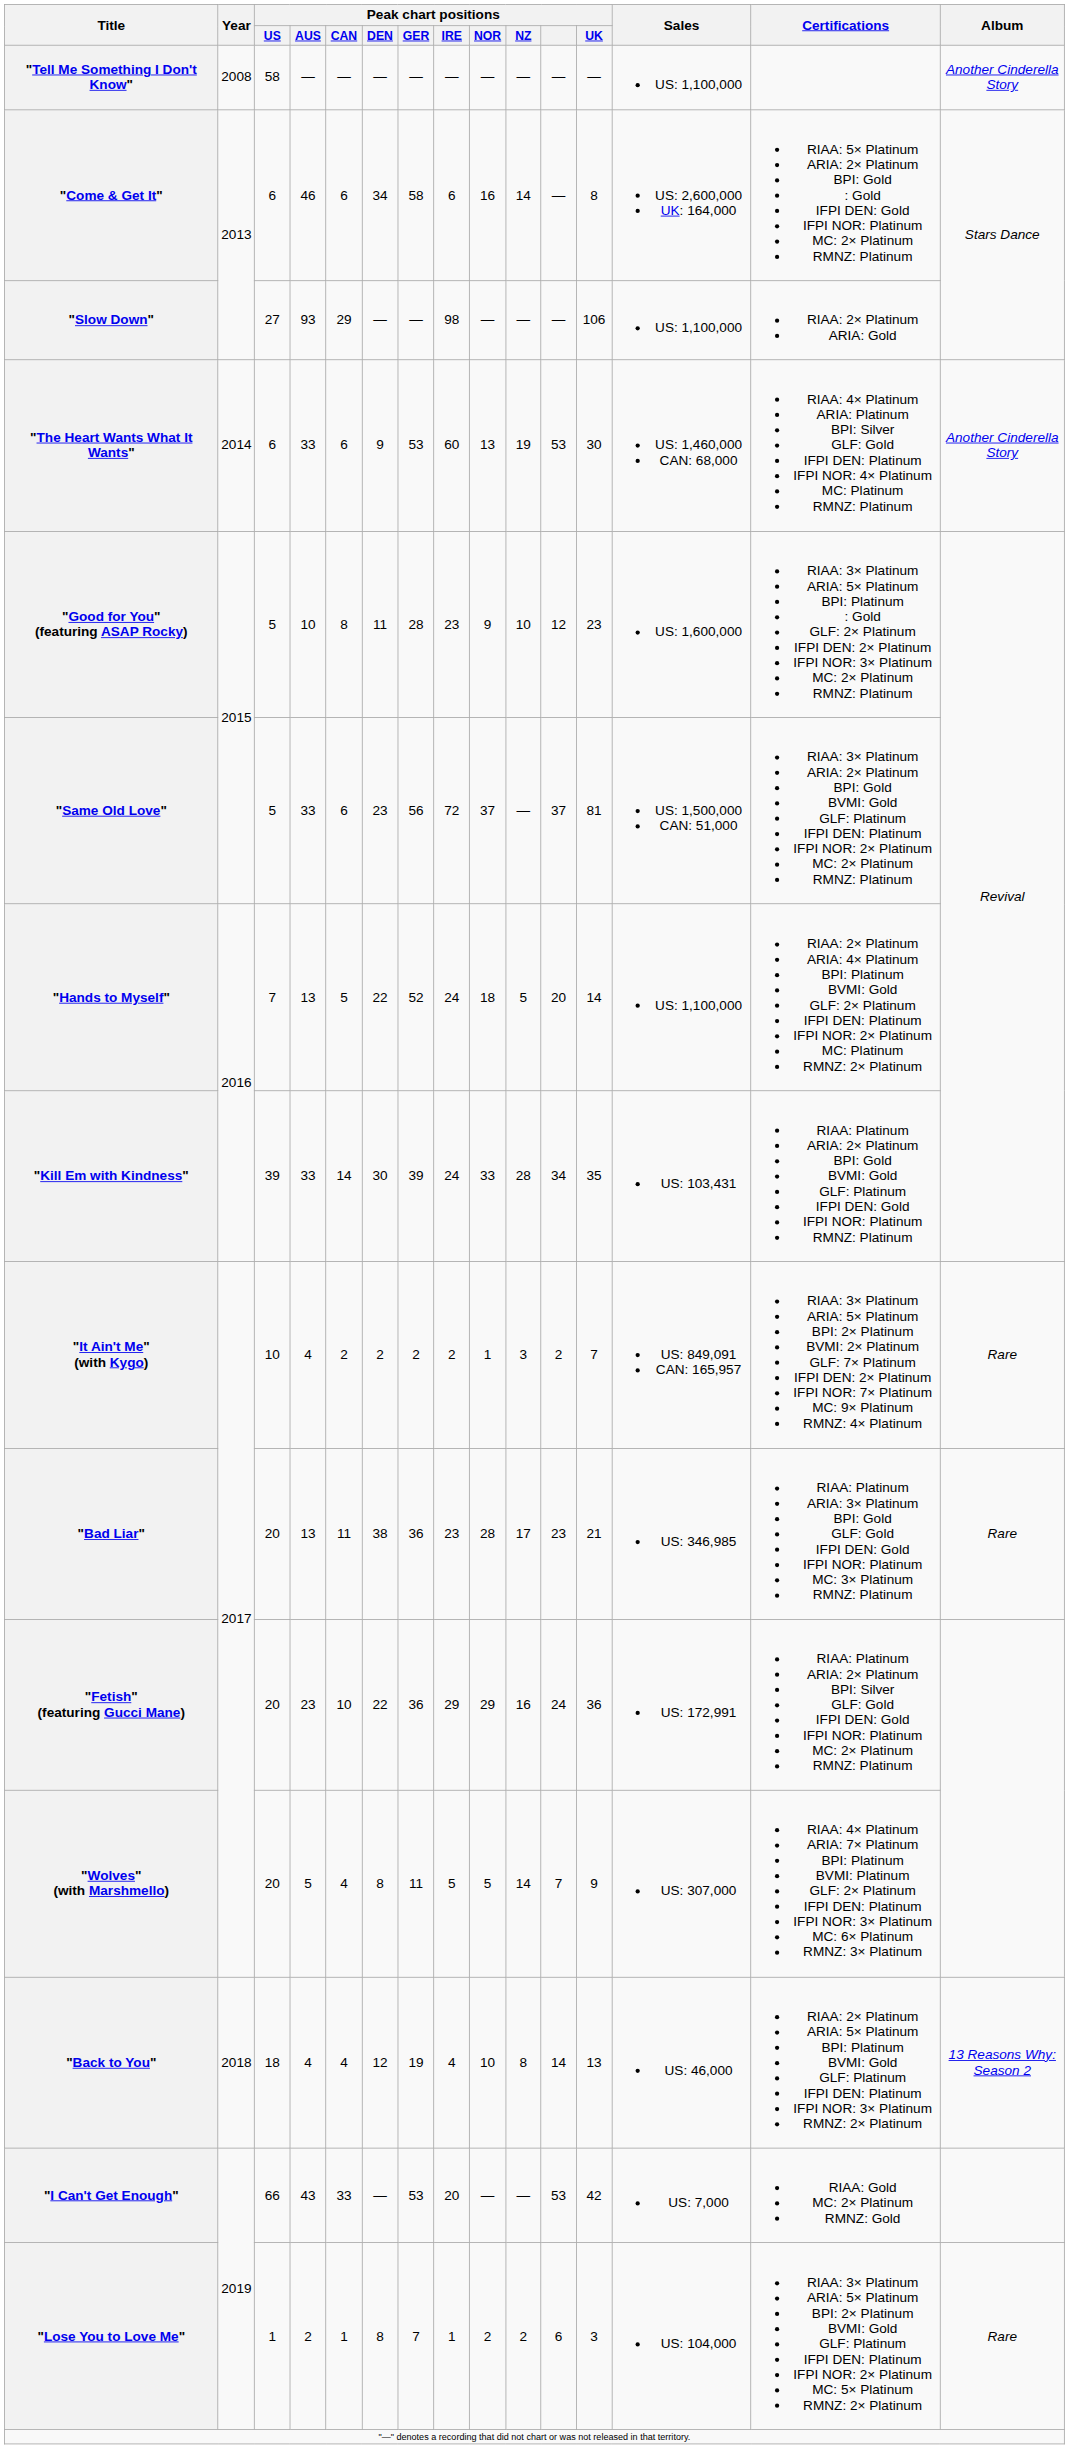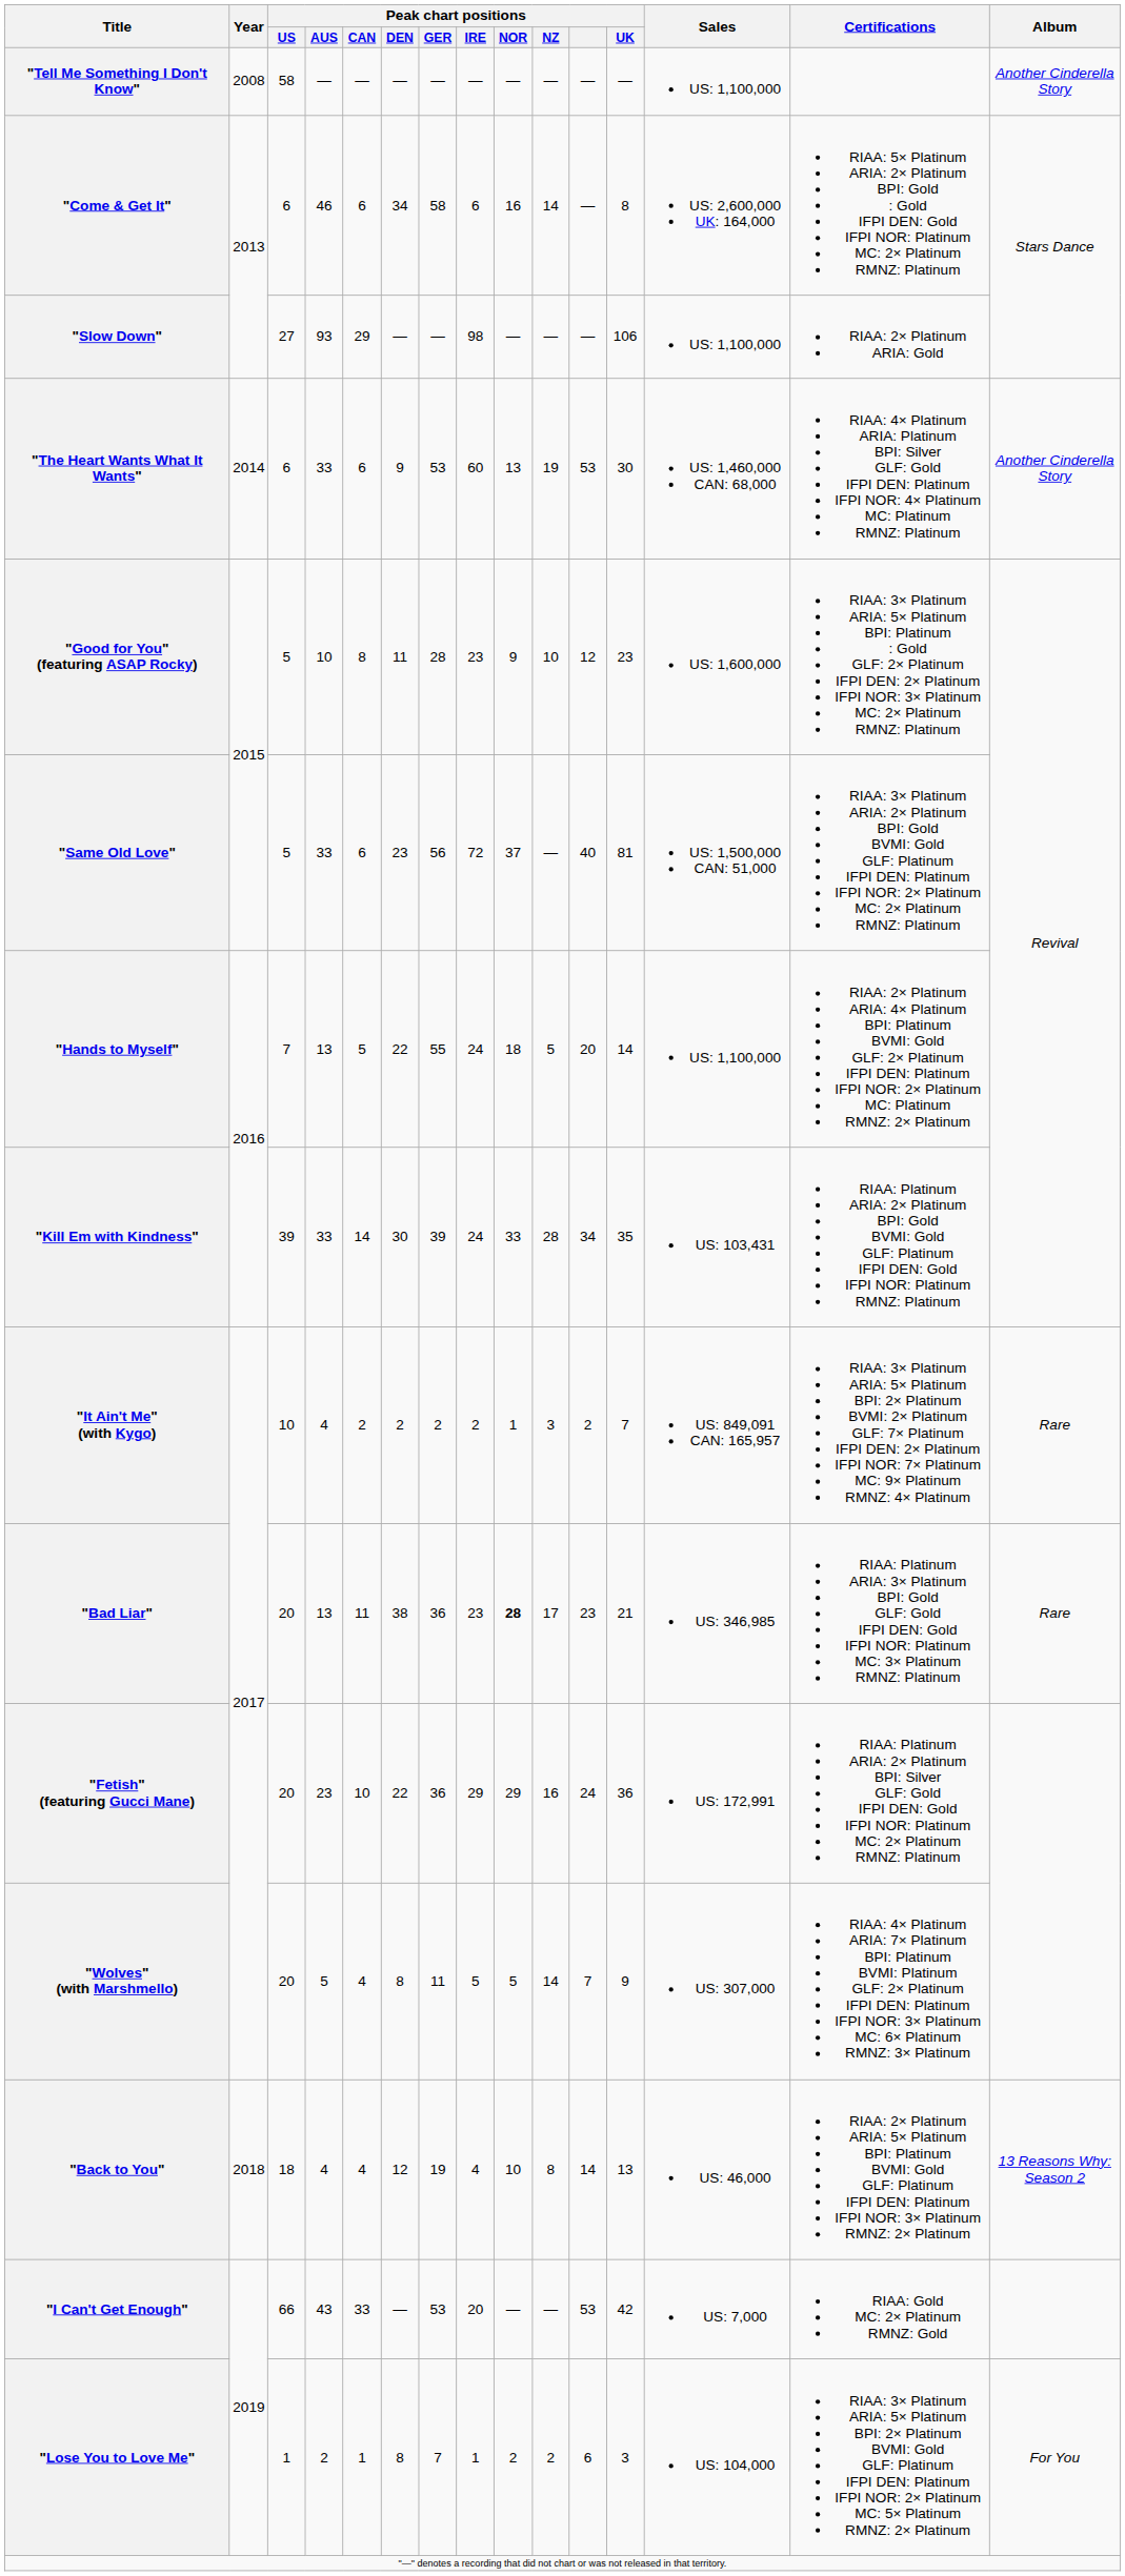"Same Old Love" | Peak chart positions: 37 -> 40
"Hands to Myself" | Peak chart positions / GER: 52 -> 55
"Bad Liar" | Peak chart positions / NOR: normal -> bold
"Lose You to Love Me" | Album: Rare -> For You
